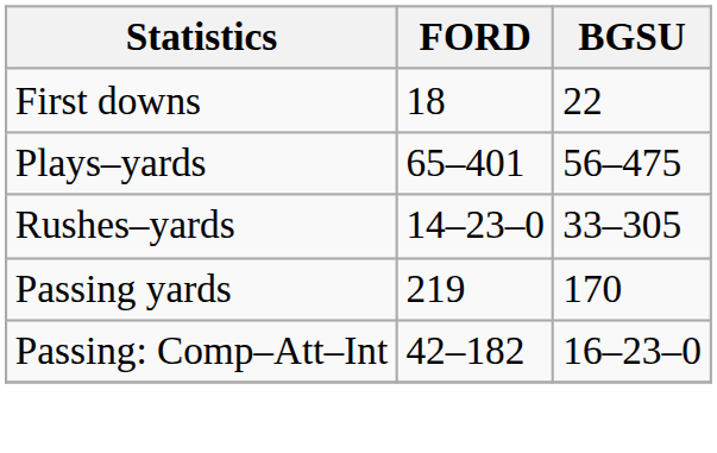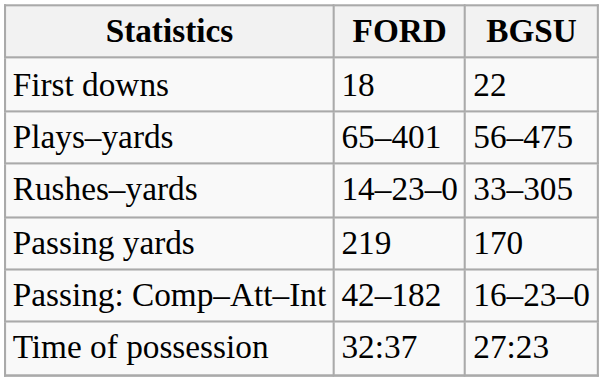+ row: Time of possession | 32:37 | 27:23
